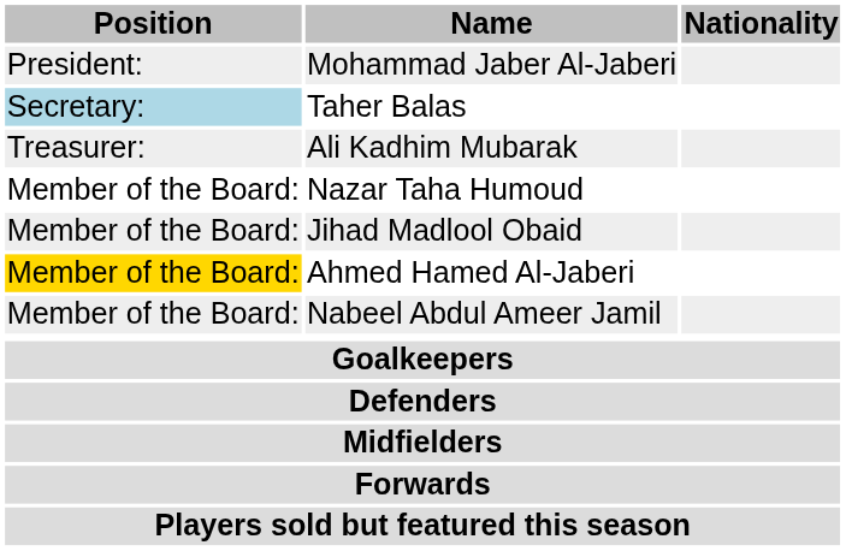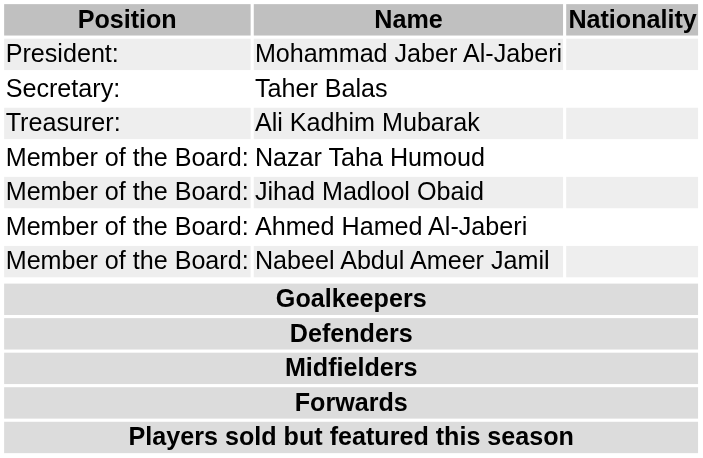Taher Balas | Position: lightblue background -> no background
Ahmed Hamed Al-Jaberi | Position: gold background -> no background
